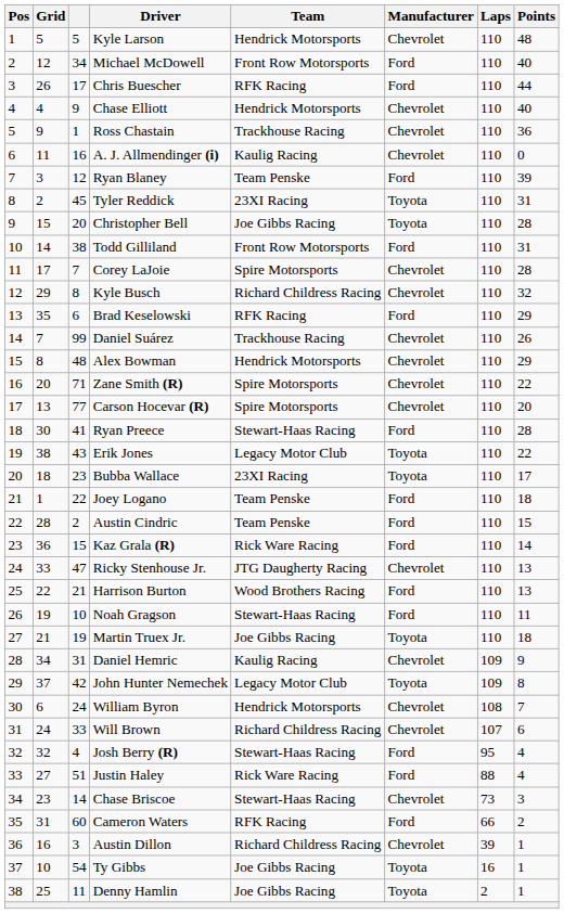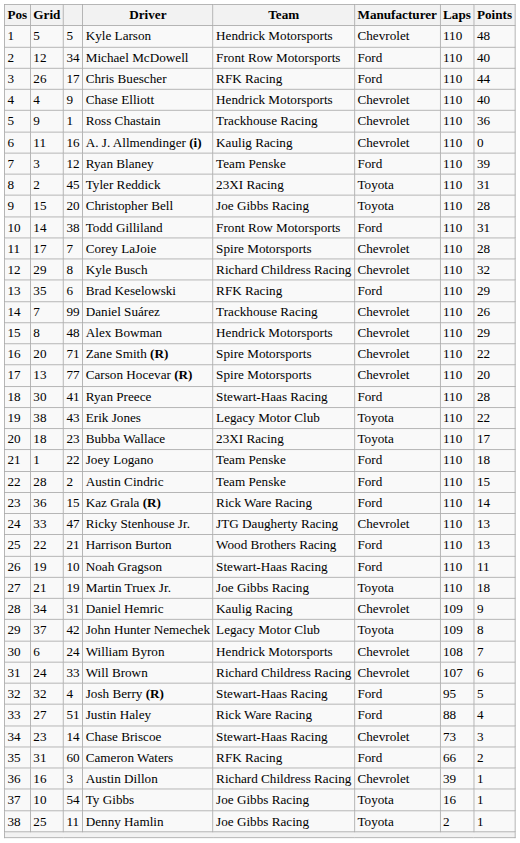Josh Berry (R) | Points: 4 -> 5
